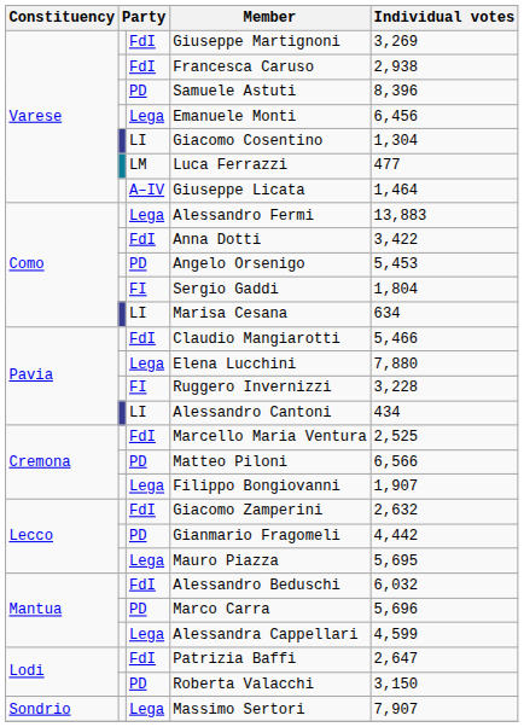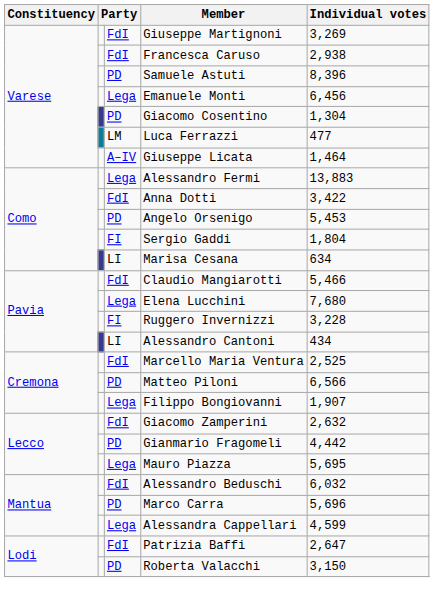Giacomo Cosentino | column 3: LI -> PD
Elena Lucchini | Individual votes: 7,880 -> 7,680
- row: Sondrio | Lega | Massimo Sertori | 7,907
